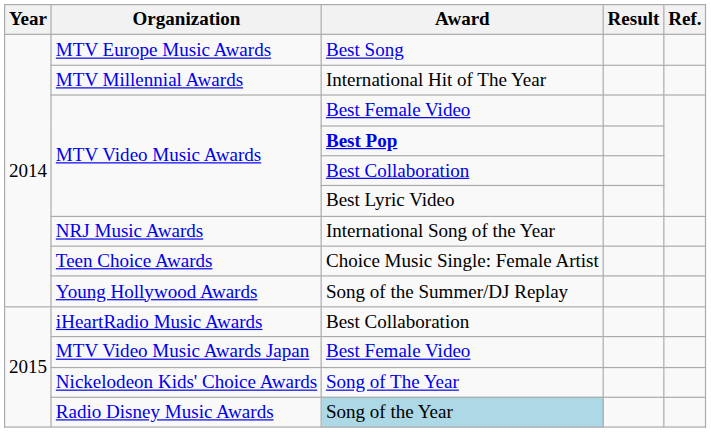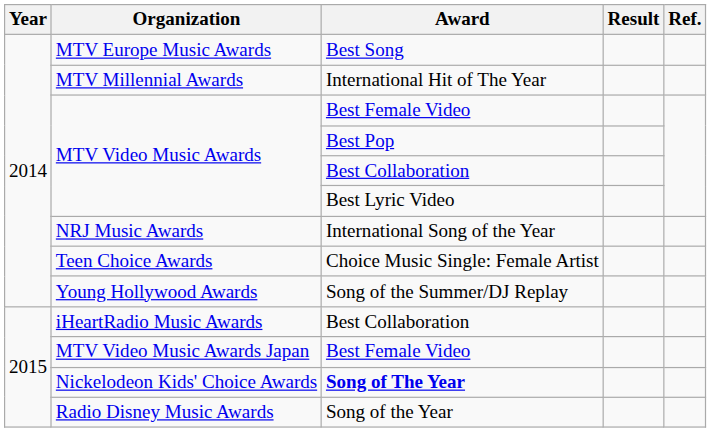Best Pop | Award: bold -> normal
Song of The Year | Award: normal -> bold
Song of the Year | Award: lightblue background -> no background
